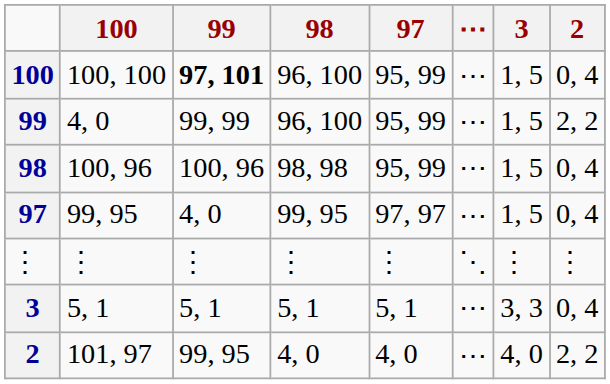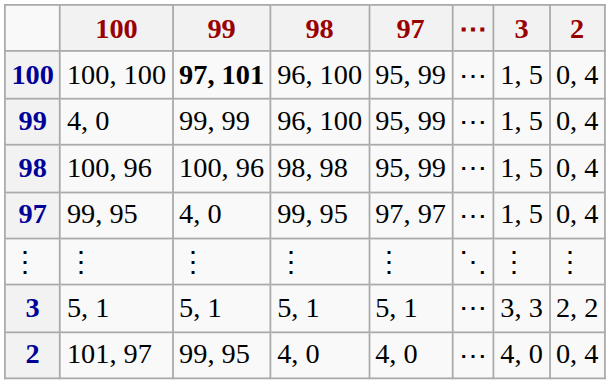row 3 | 2: 2, 2 -> 0, 4
row 7 | 2: 0, 4 -> 2, 2
row 8 | 2: 2, 2 -> 0, 4
